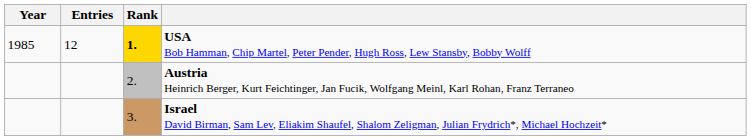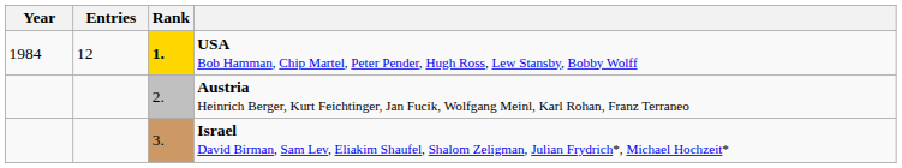row 2 | Year: 1985 -> 1984
